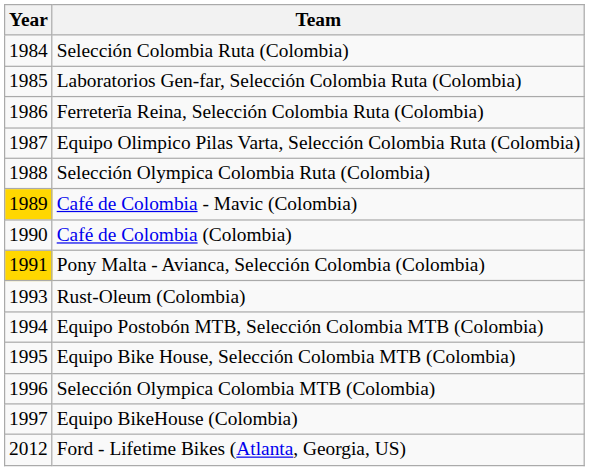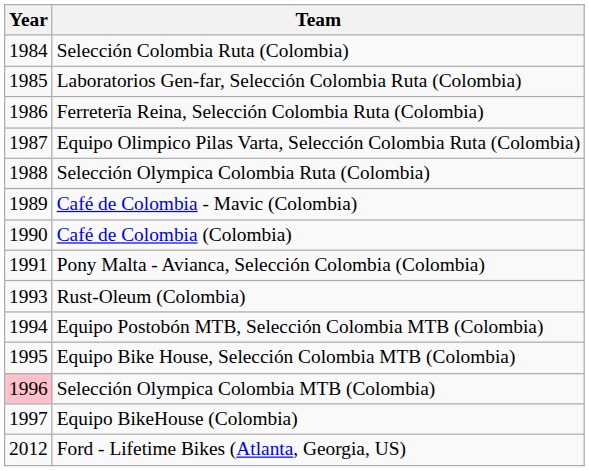Café de Colombia - Mavic (Colombia) | Year: gold background -> no background
Pony Malta - Avianca, Selección Colombia (Colombia) | Year: gold background -> no background
Selección Olympica Colombia MTB (Colombia) | Year: no background -> pink background
